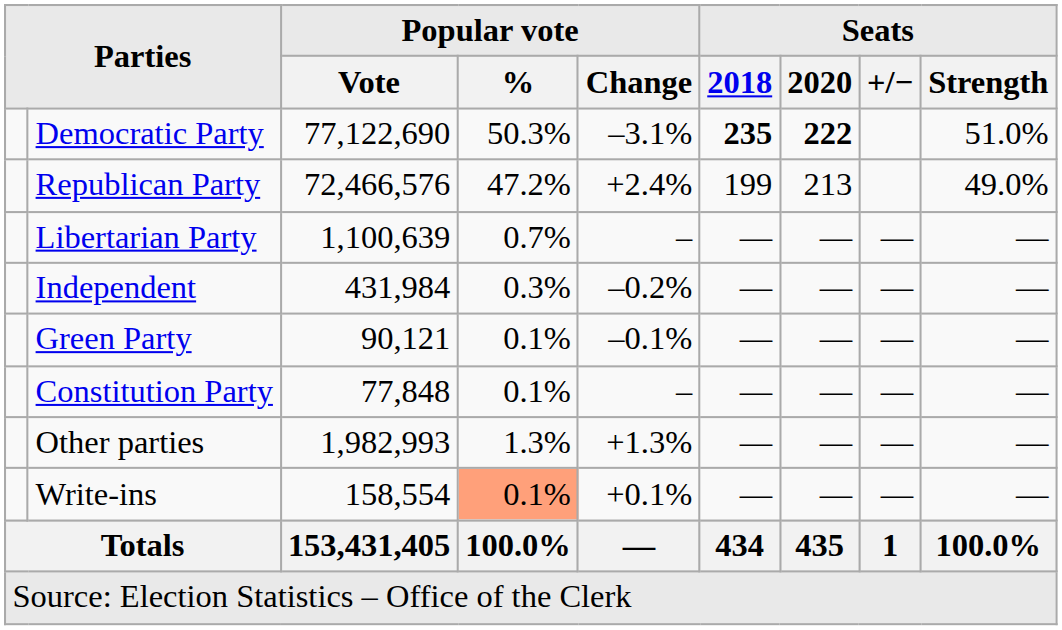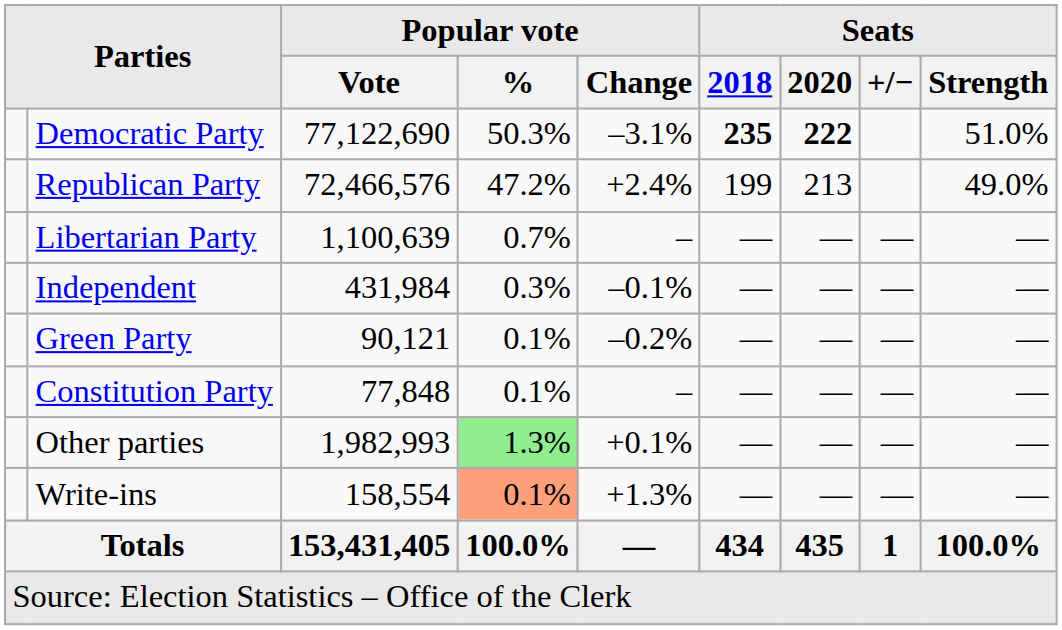Independent | Popular vote / Change: –0.2% -> –0.1%
Green Party | Popular vote / Change: –0.1% -> –0.2%
Other parties | Popular vote / %: no background -> lightgreen background
Other parties | Popular vote / Change: +1.3% -> +0.1%
Write-ins | Popular vote / Change: +0.1% -> +1.3%
